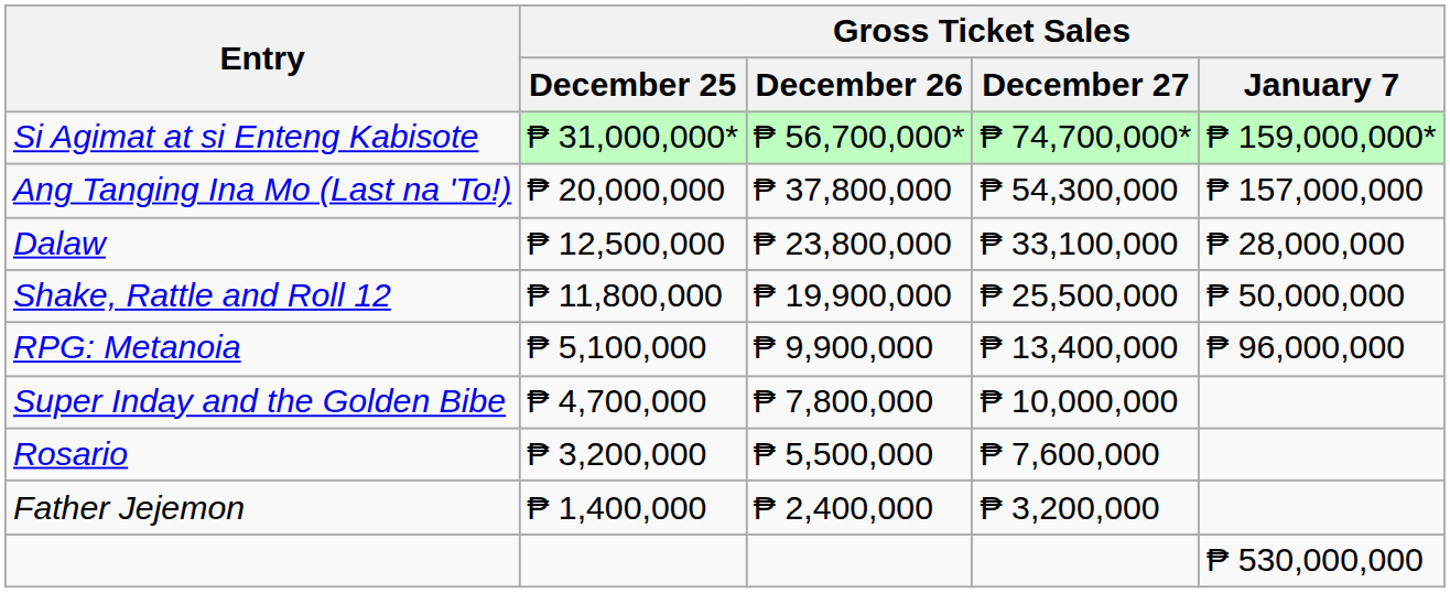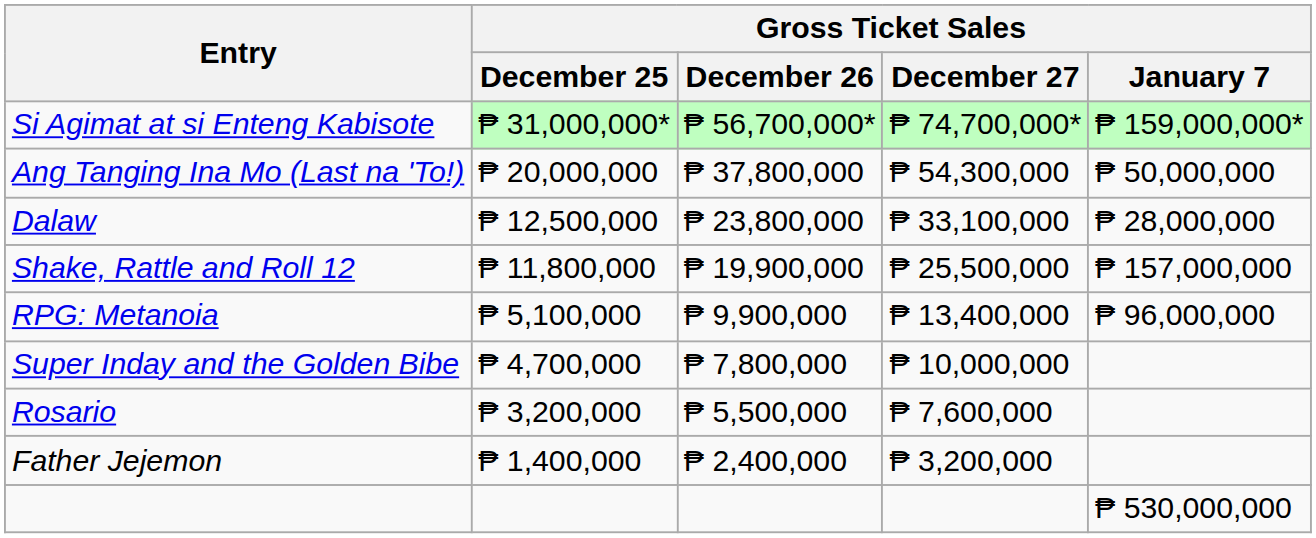Ang Tanging Ina Mo (Last na 'To!) | Gross Ticket Sales / January 7: ₱ 157,000,000 -> ₱ 50,000,000
Shake, Rattle and Roll 12 | Gross Ticket Sales / January 7: ₱ 50,000,000 -> ₱ 157,000,000
